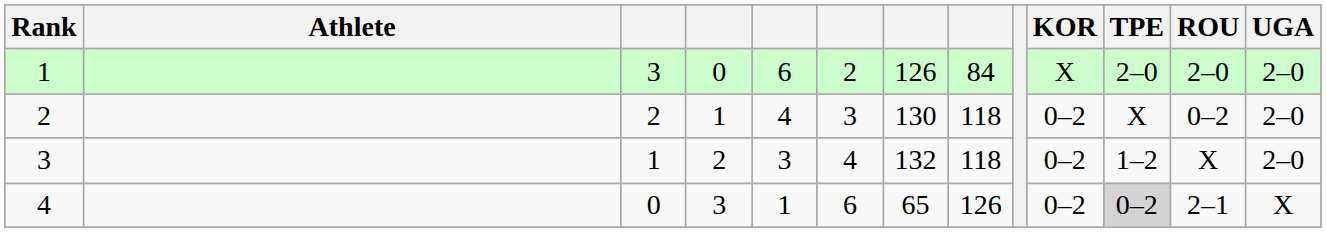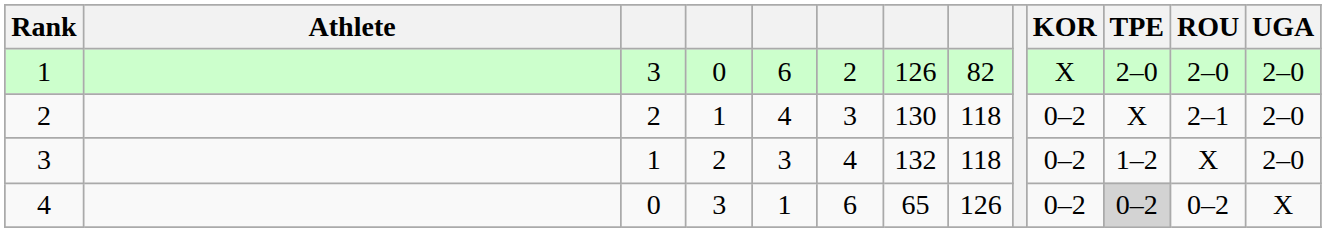row 2 | column 8: 84 -> 82
row 3 | ROU: 0–2 -> 2–1
row 5 | ROU: 2–1 -> 0–2
